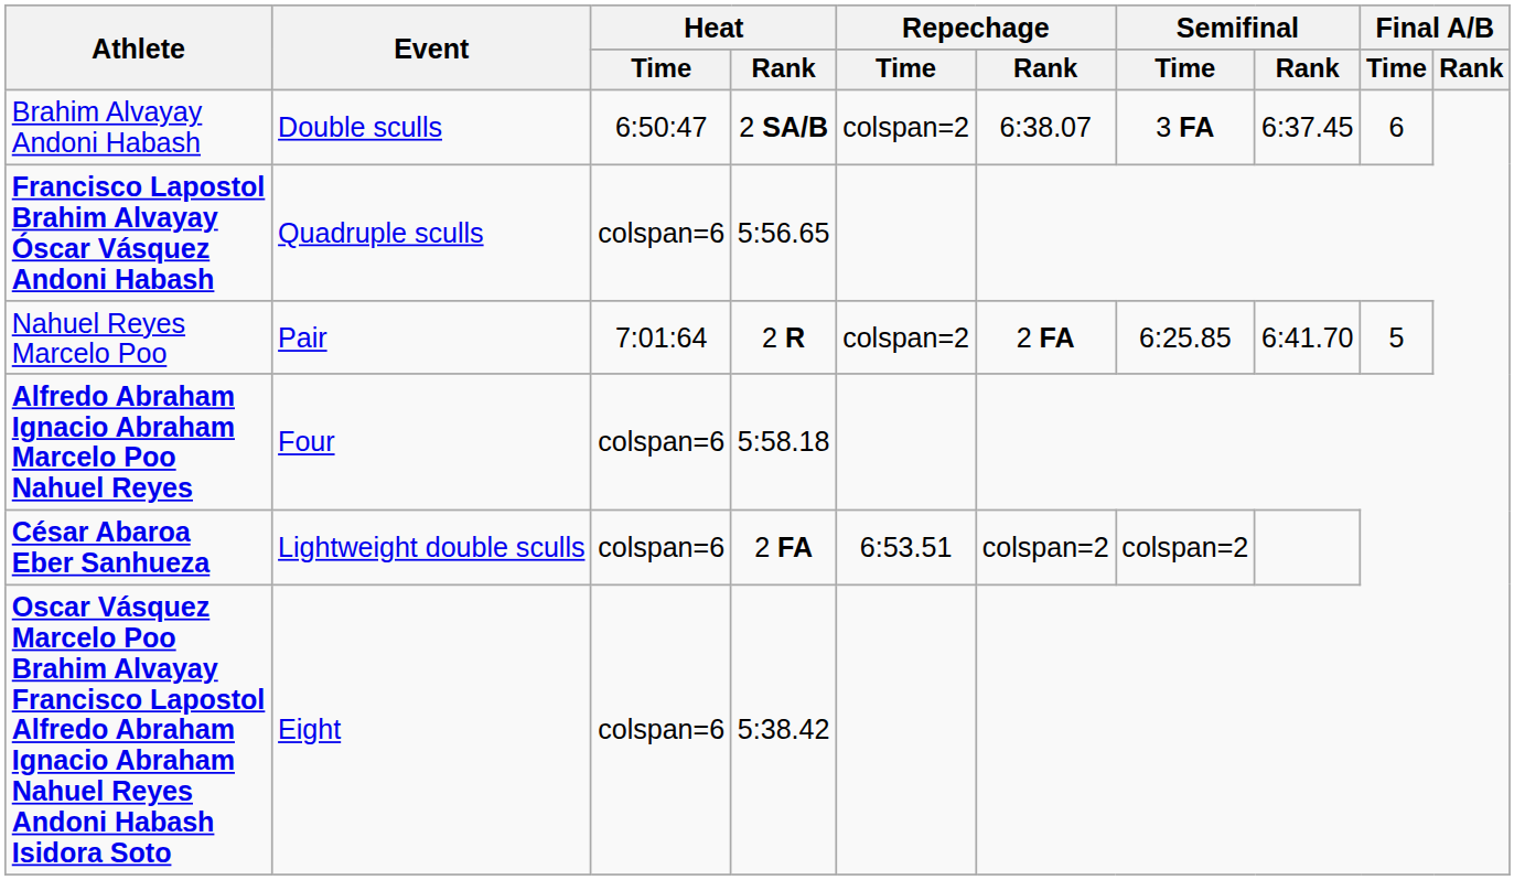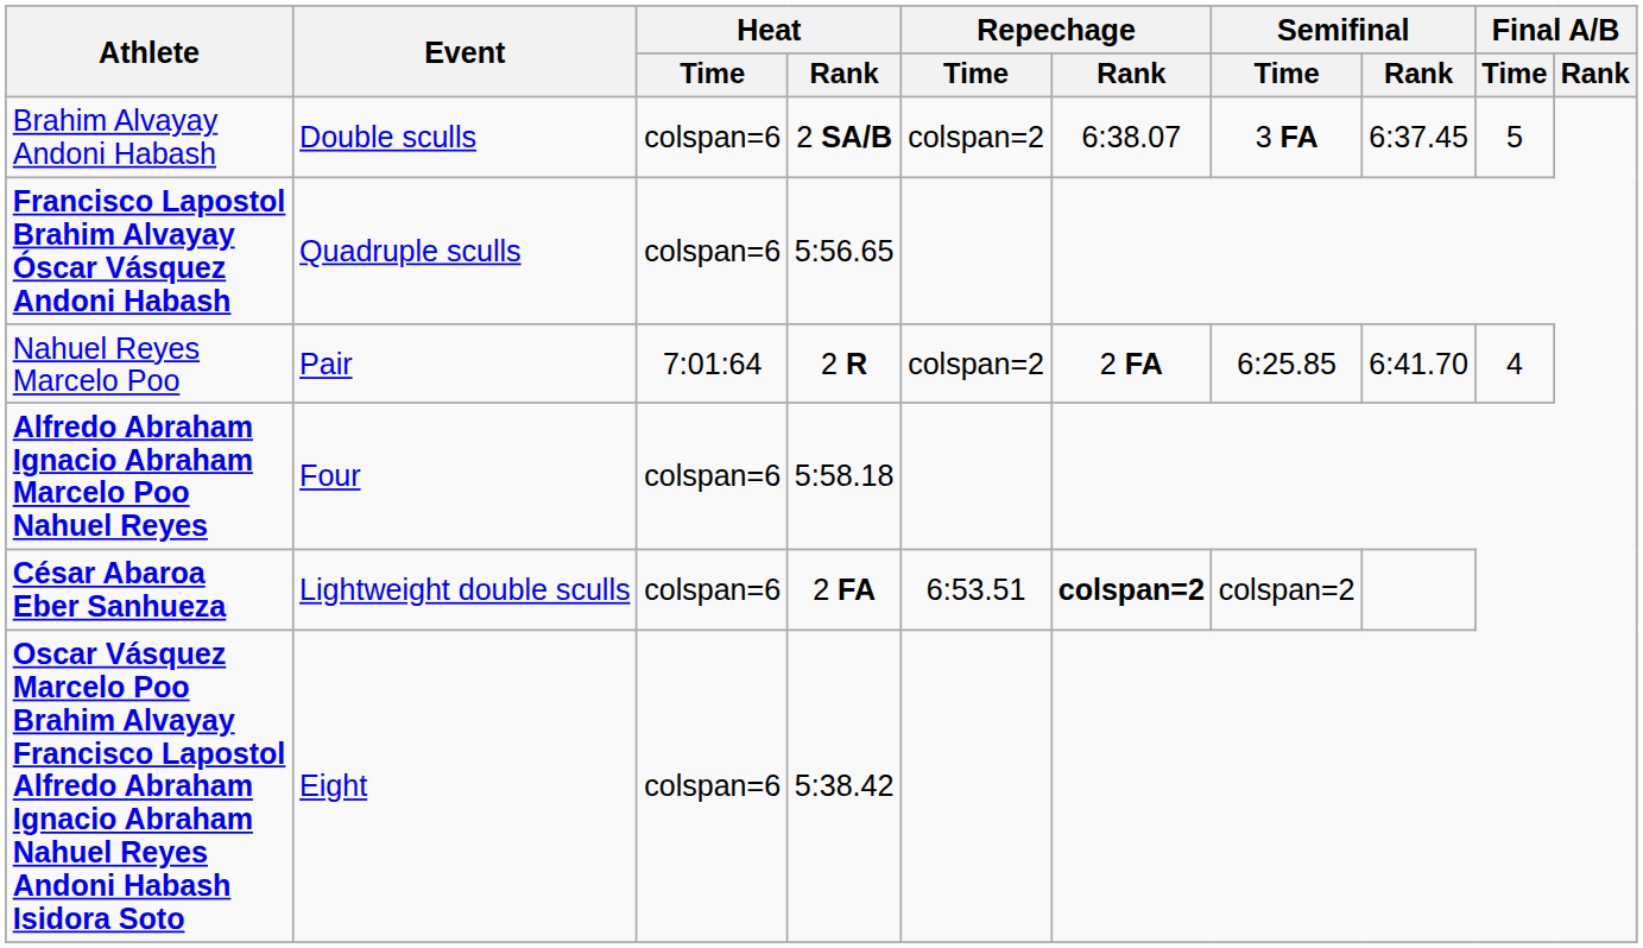Brahim Alvayay Andoni Habash | Heat / Time: 6:50:47 -> colspan=6
Brahim Alvayay Andoni Habash | Final A/B / Time: 6 -> 5
Nahuel Reyes Marcelo Poo | Final A/B / Time: 5 -> 4
César Abaroa Eber Sanhueza | Repechage / Rank: normal -> bold
